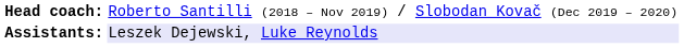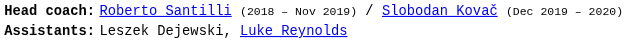Assistants: | column 2: lavender background -> no background
